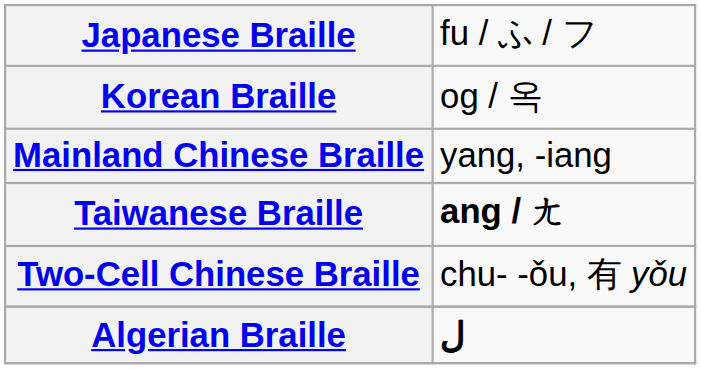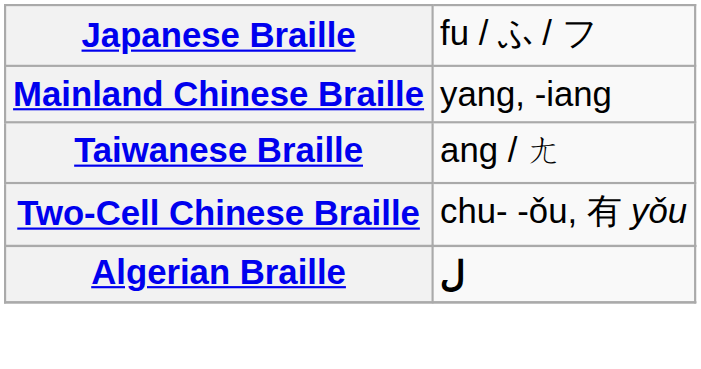- row: Korean Braille | og / 옥
Taiwanese Braille | column 2: bold -> normal
